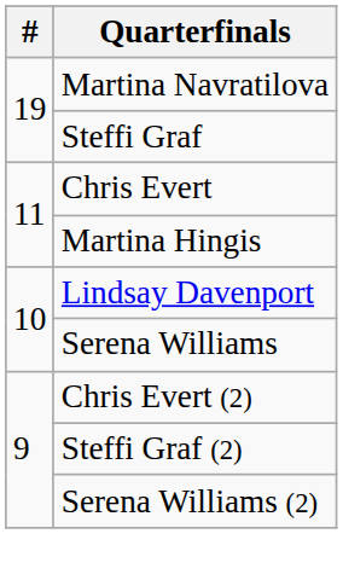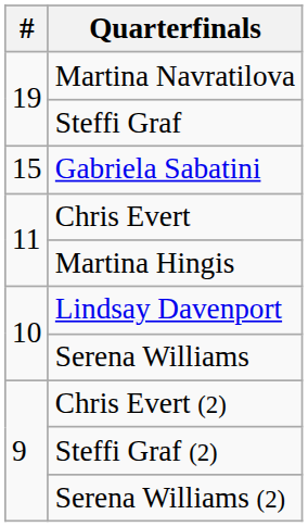+ row: 15 | Gabriela Sabatini
